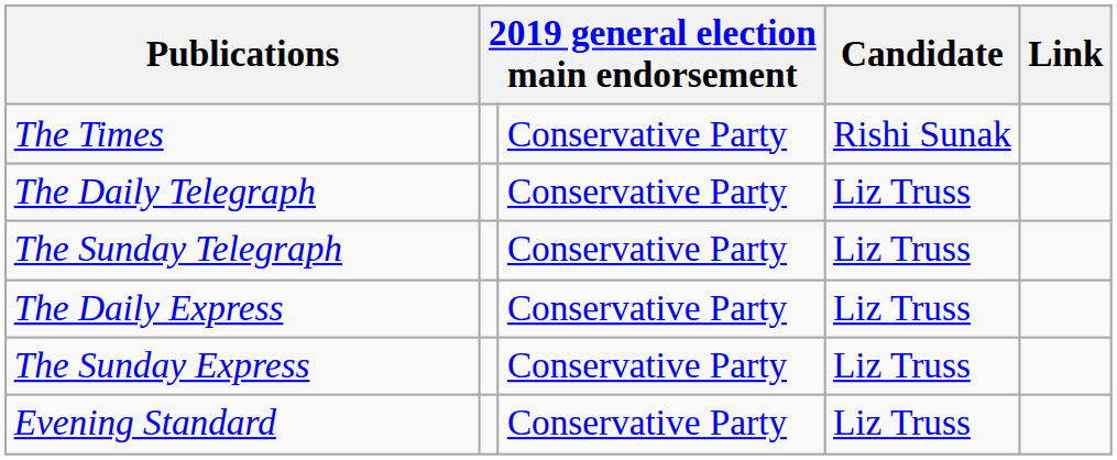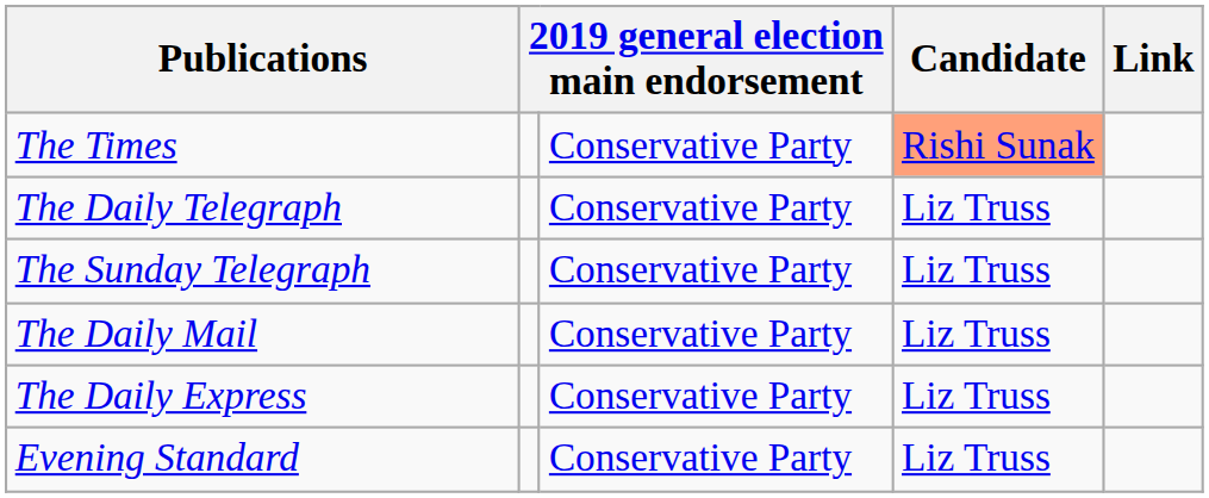The Times | Candidate: no background -> lightsalmon background
+ row: The Daily Mail | Conservative Party | Liz Truss
- row: The Sunday Express | Conservative Party | Liz Truss
